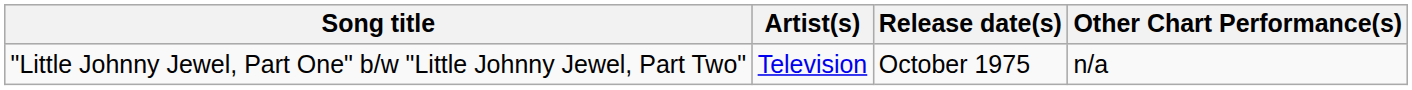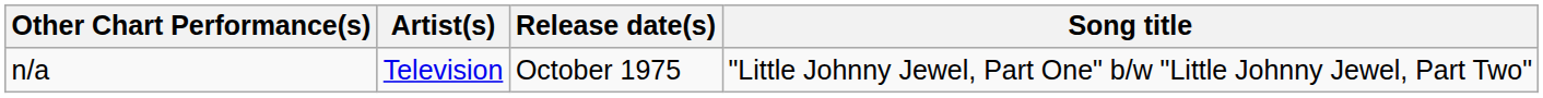columns swapped: Song title <-> Other Chart Performance(s)
